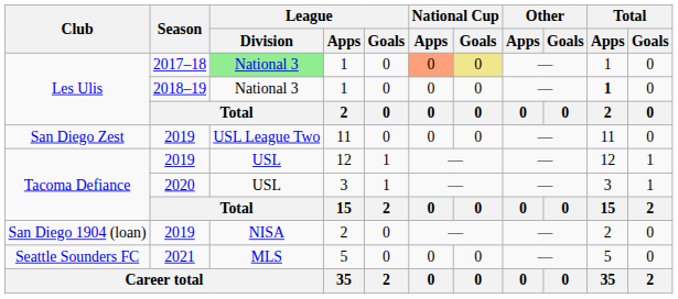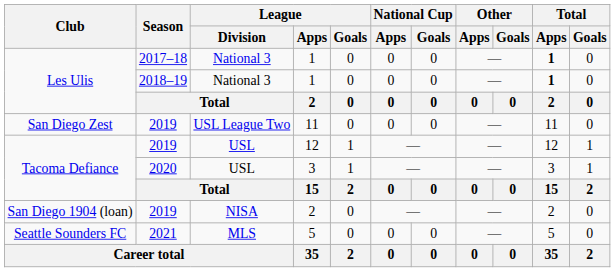2017–18 / 1 | League / Division: lightgreen background -> no background
2017–18 / 1 | National Cup / Apps: lightsalmon background -> no background
2017–18 / 1 | National Cup / Goals: khaki background -> no background
2017–18 / 1 | Total / Apps: normal -> bold
